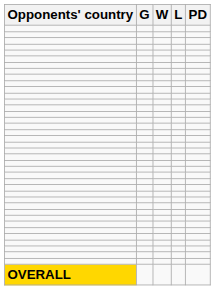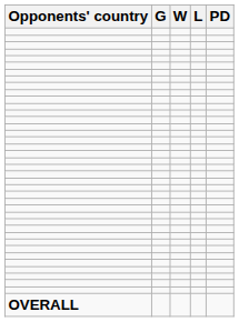row 41 | Opponents' country: gold background -> no background
